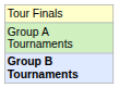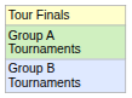row 3 | column 1: bold -> normal
